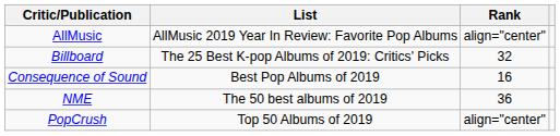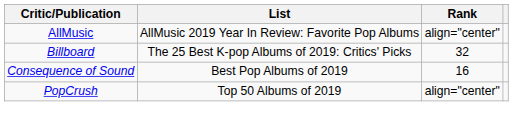- row: NME | The 50 best albums of 2019 | 36
